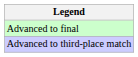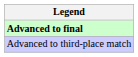row 2 | column 1: normal -> bold
